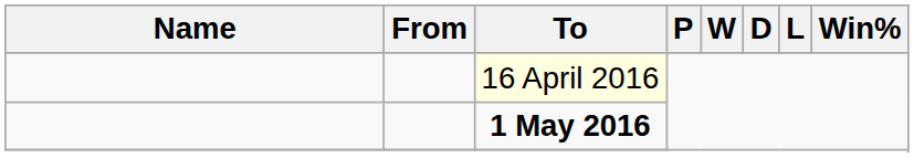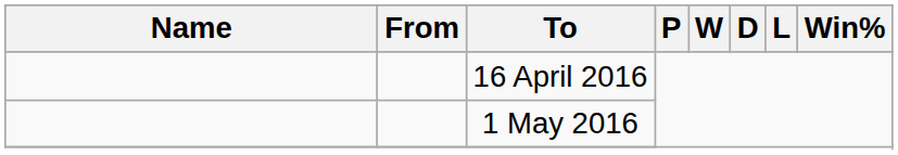16 April 2016 | To: lightyellow background -> no background
1 May 2016 | To: bold -> normal
